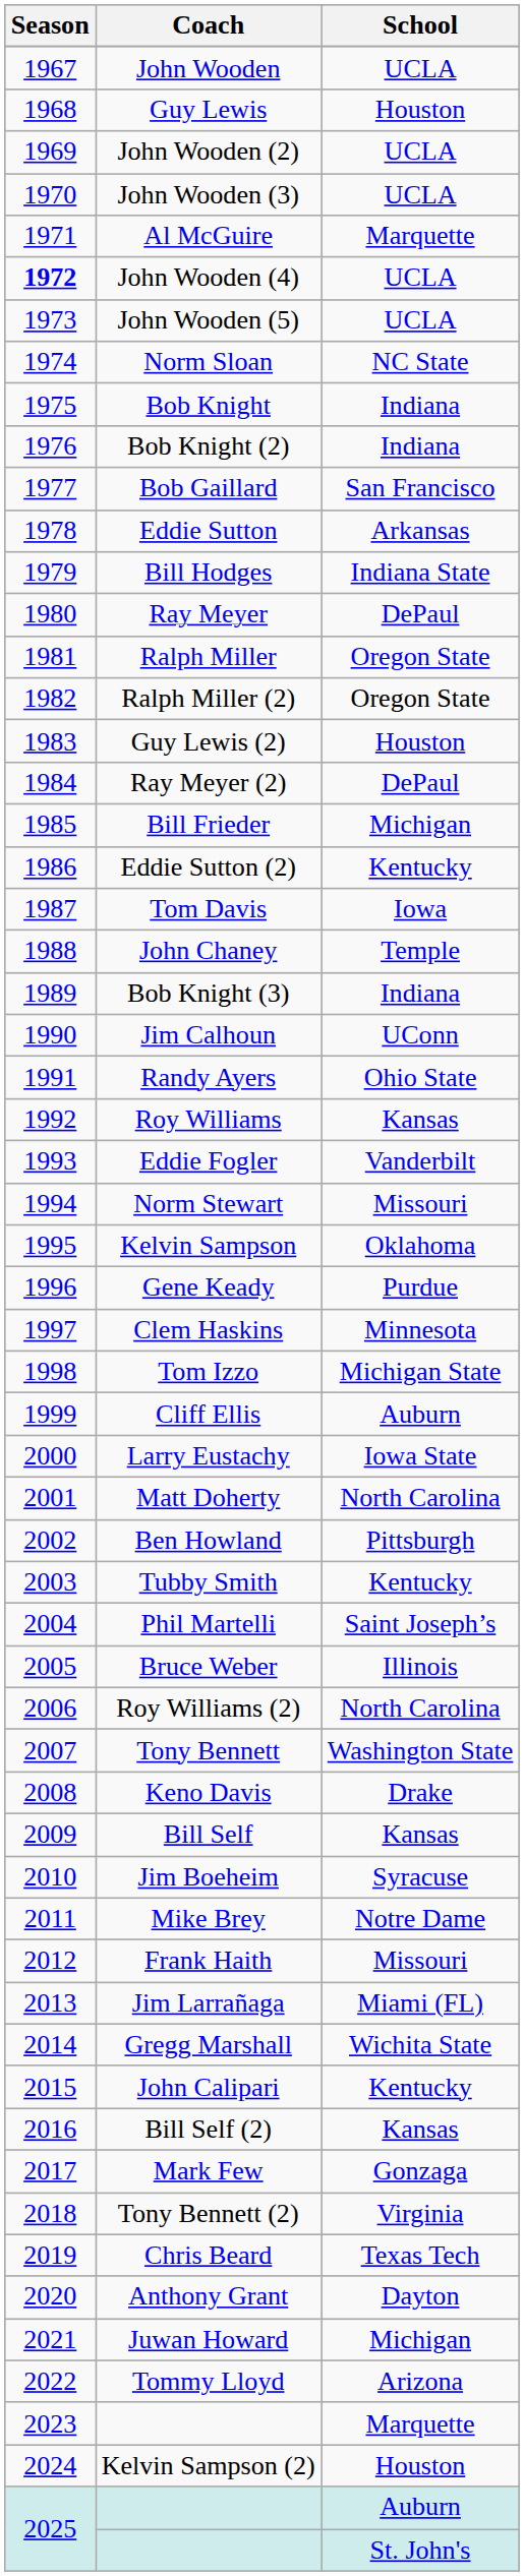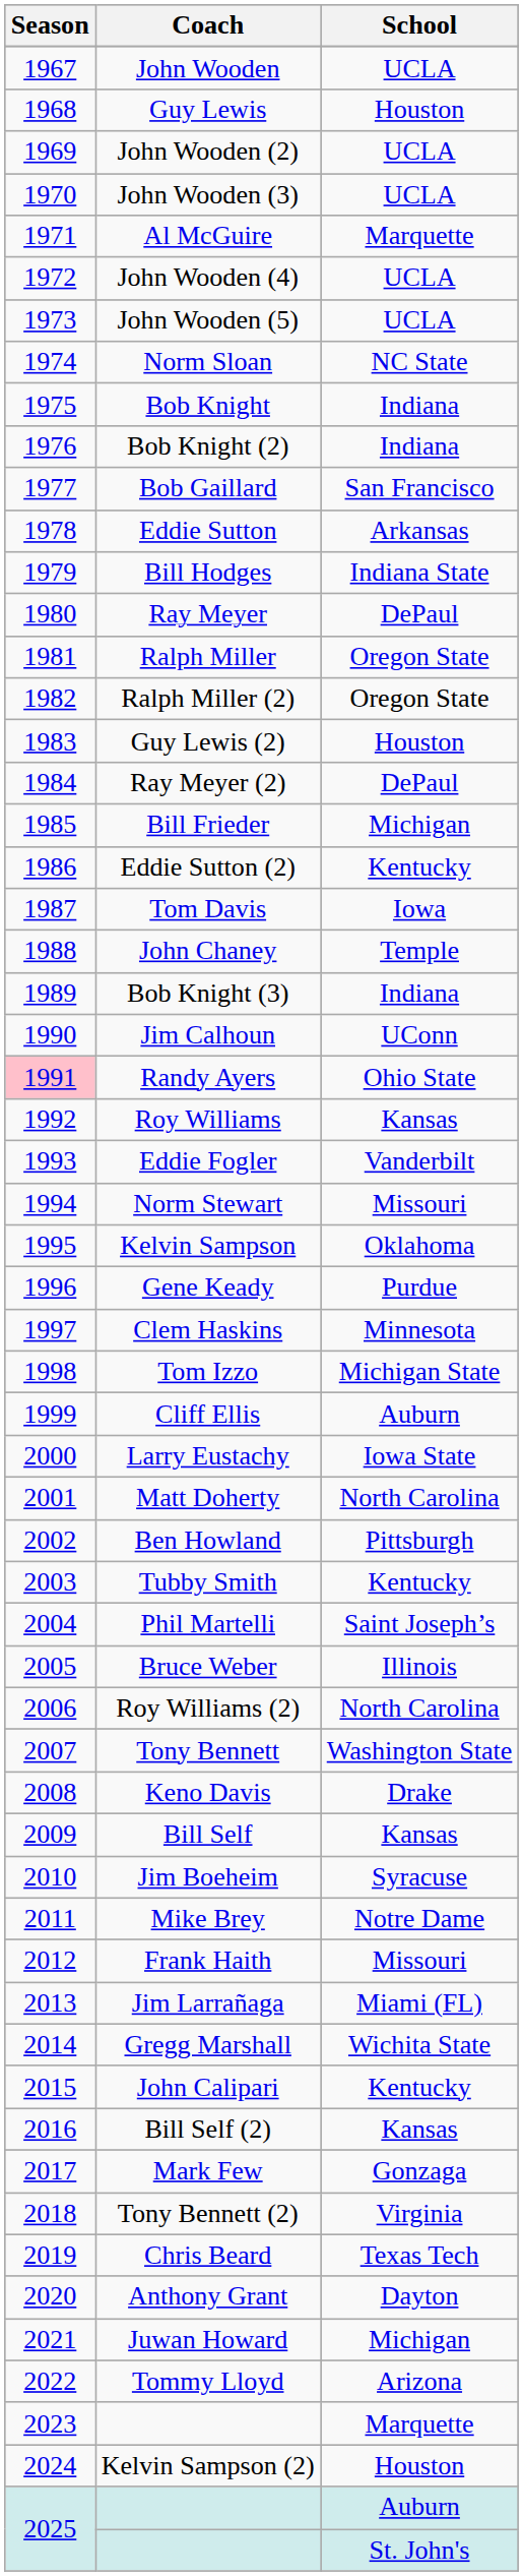John Wooden (4) | Season: bold -> normal
Randy Ayers | Season: no background -> pink background
